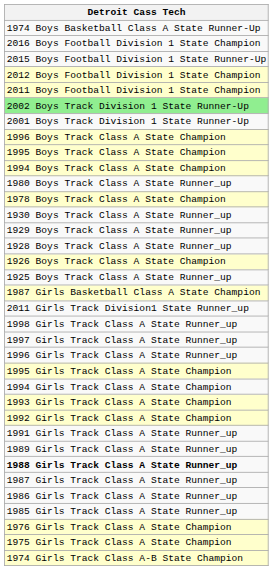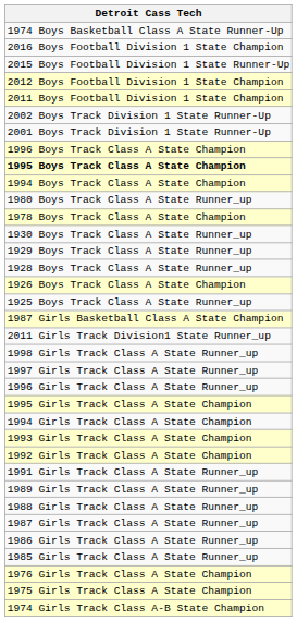2002 Boys Track Division 1 State Runner-Up | column 1: lightgreen background -> no background
1995 Boys Track Class A State Champion | column 1: normal -> bold
1988 Girls Track Class A State Runner_up | column 1: bold -> normal
